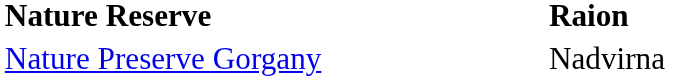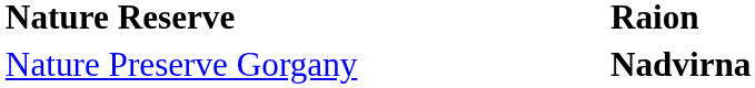Nature Preserve Gorgany | Raion: normal -> bold
